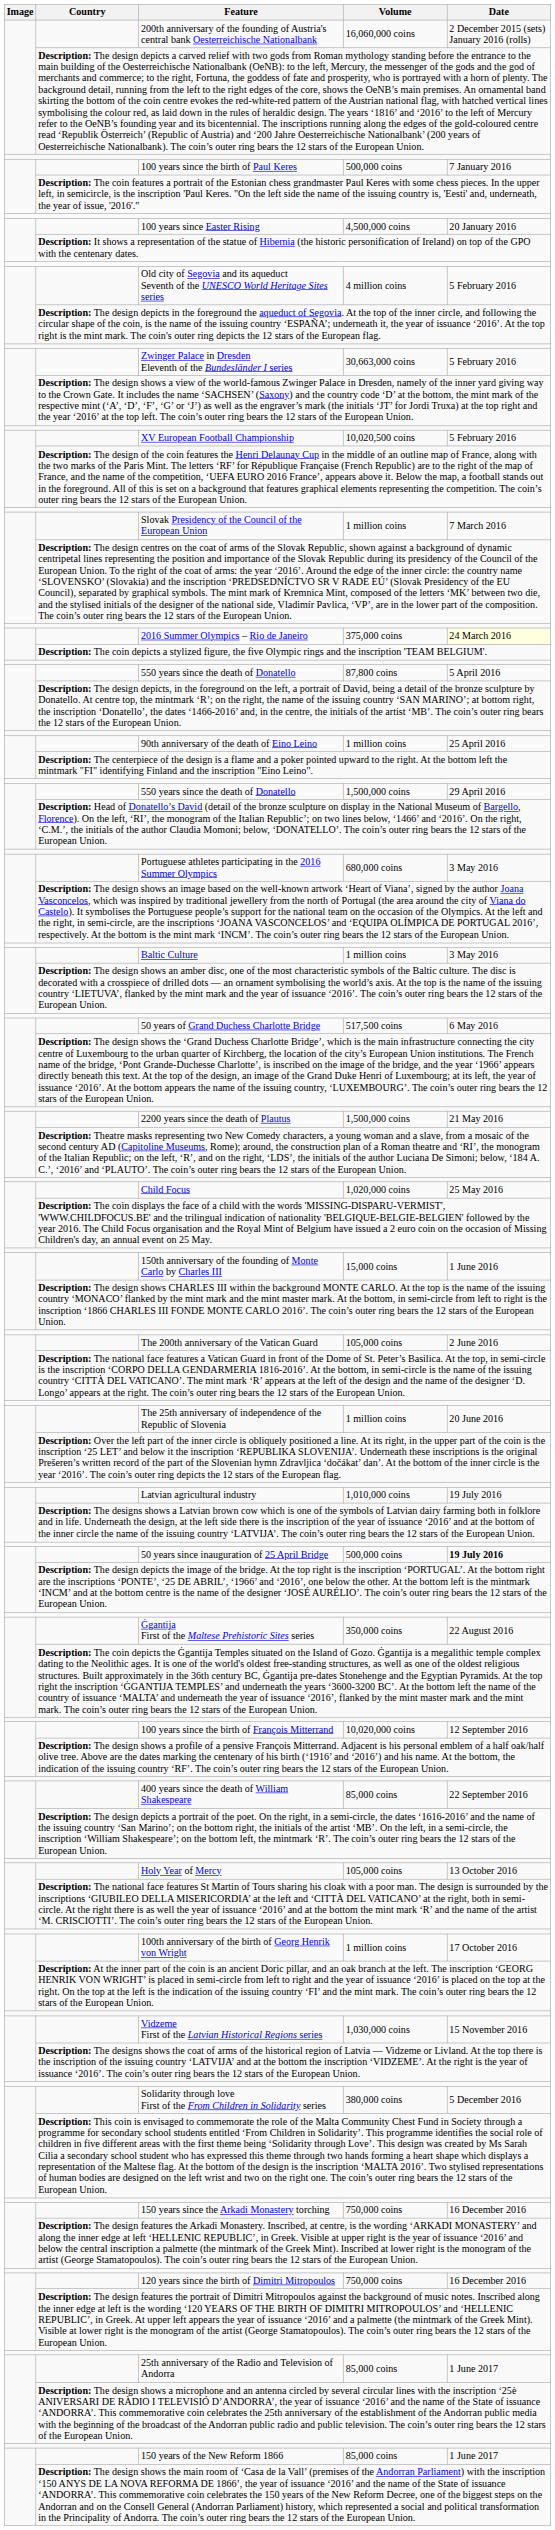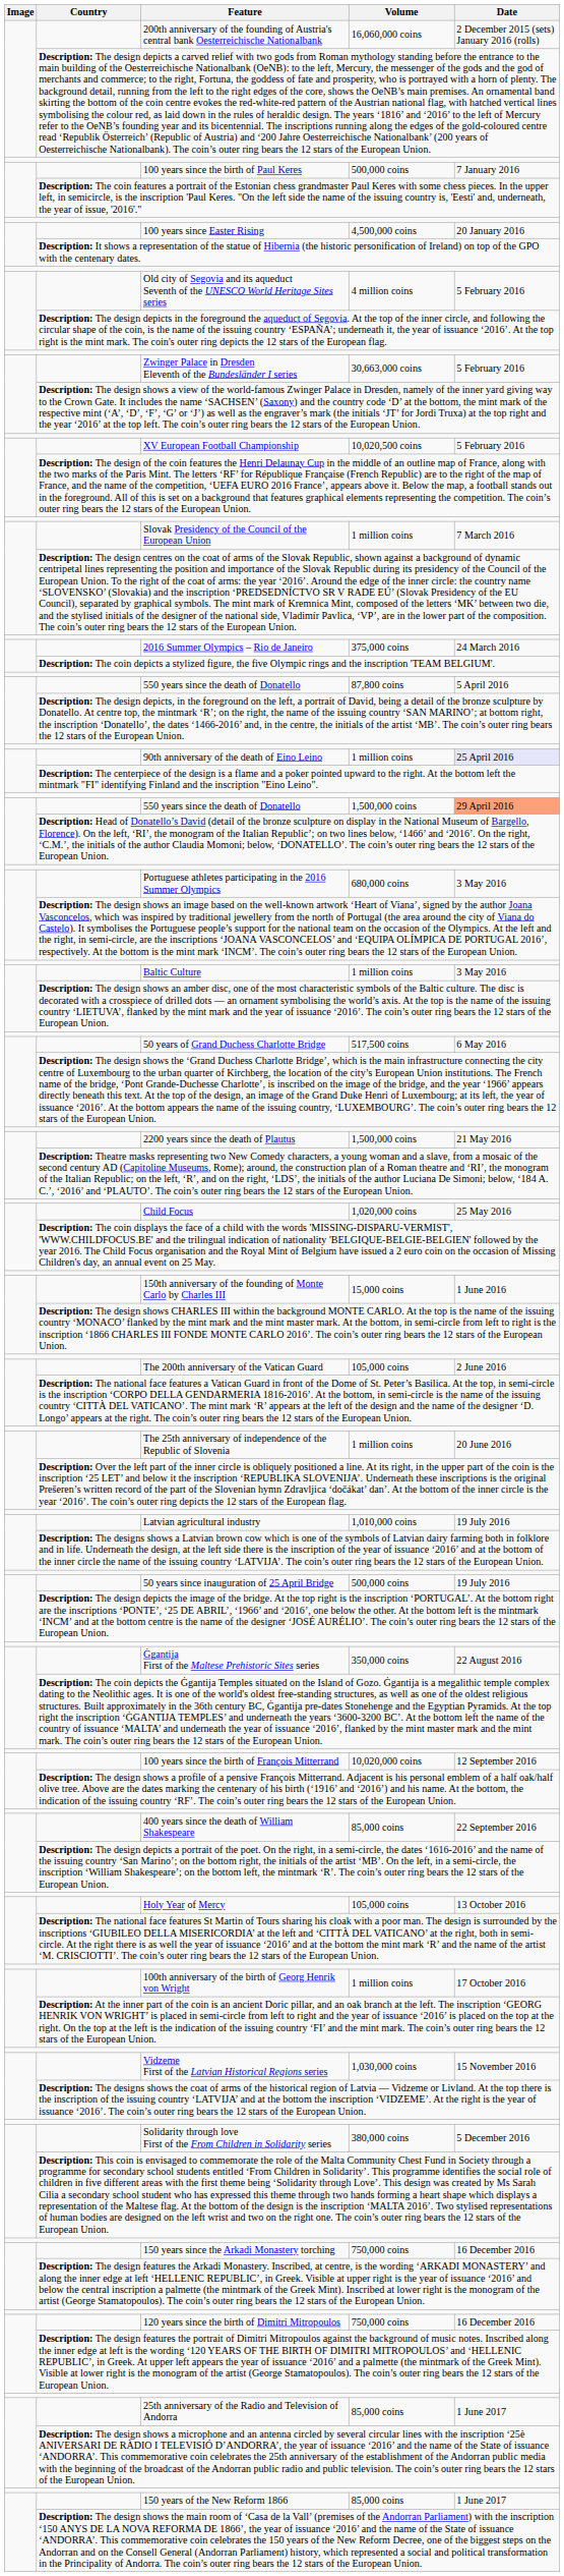2016 Summer Olympics – Rio de Janeiro | Date: lightyellow background -> no background
90th anniversary of the death of Eino Leino | Date: no background -> lavender background
550 years since the death of Donatello / 1,500,000 coins | Date: no background -> lightsalmon background
50 years since inauguration of 25 April Bridge | Date: bold -> normal
